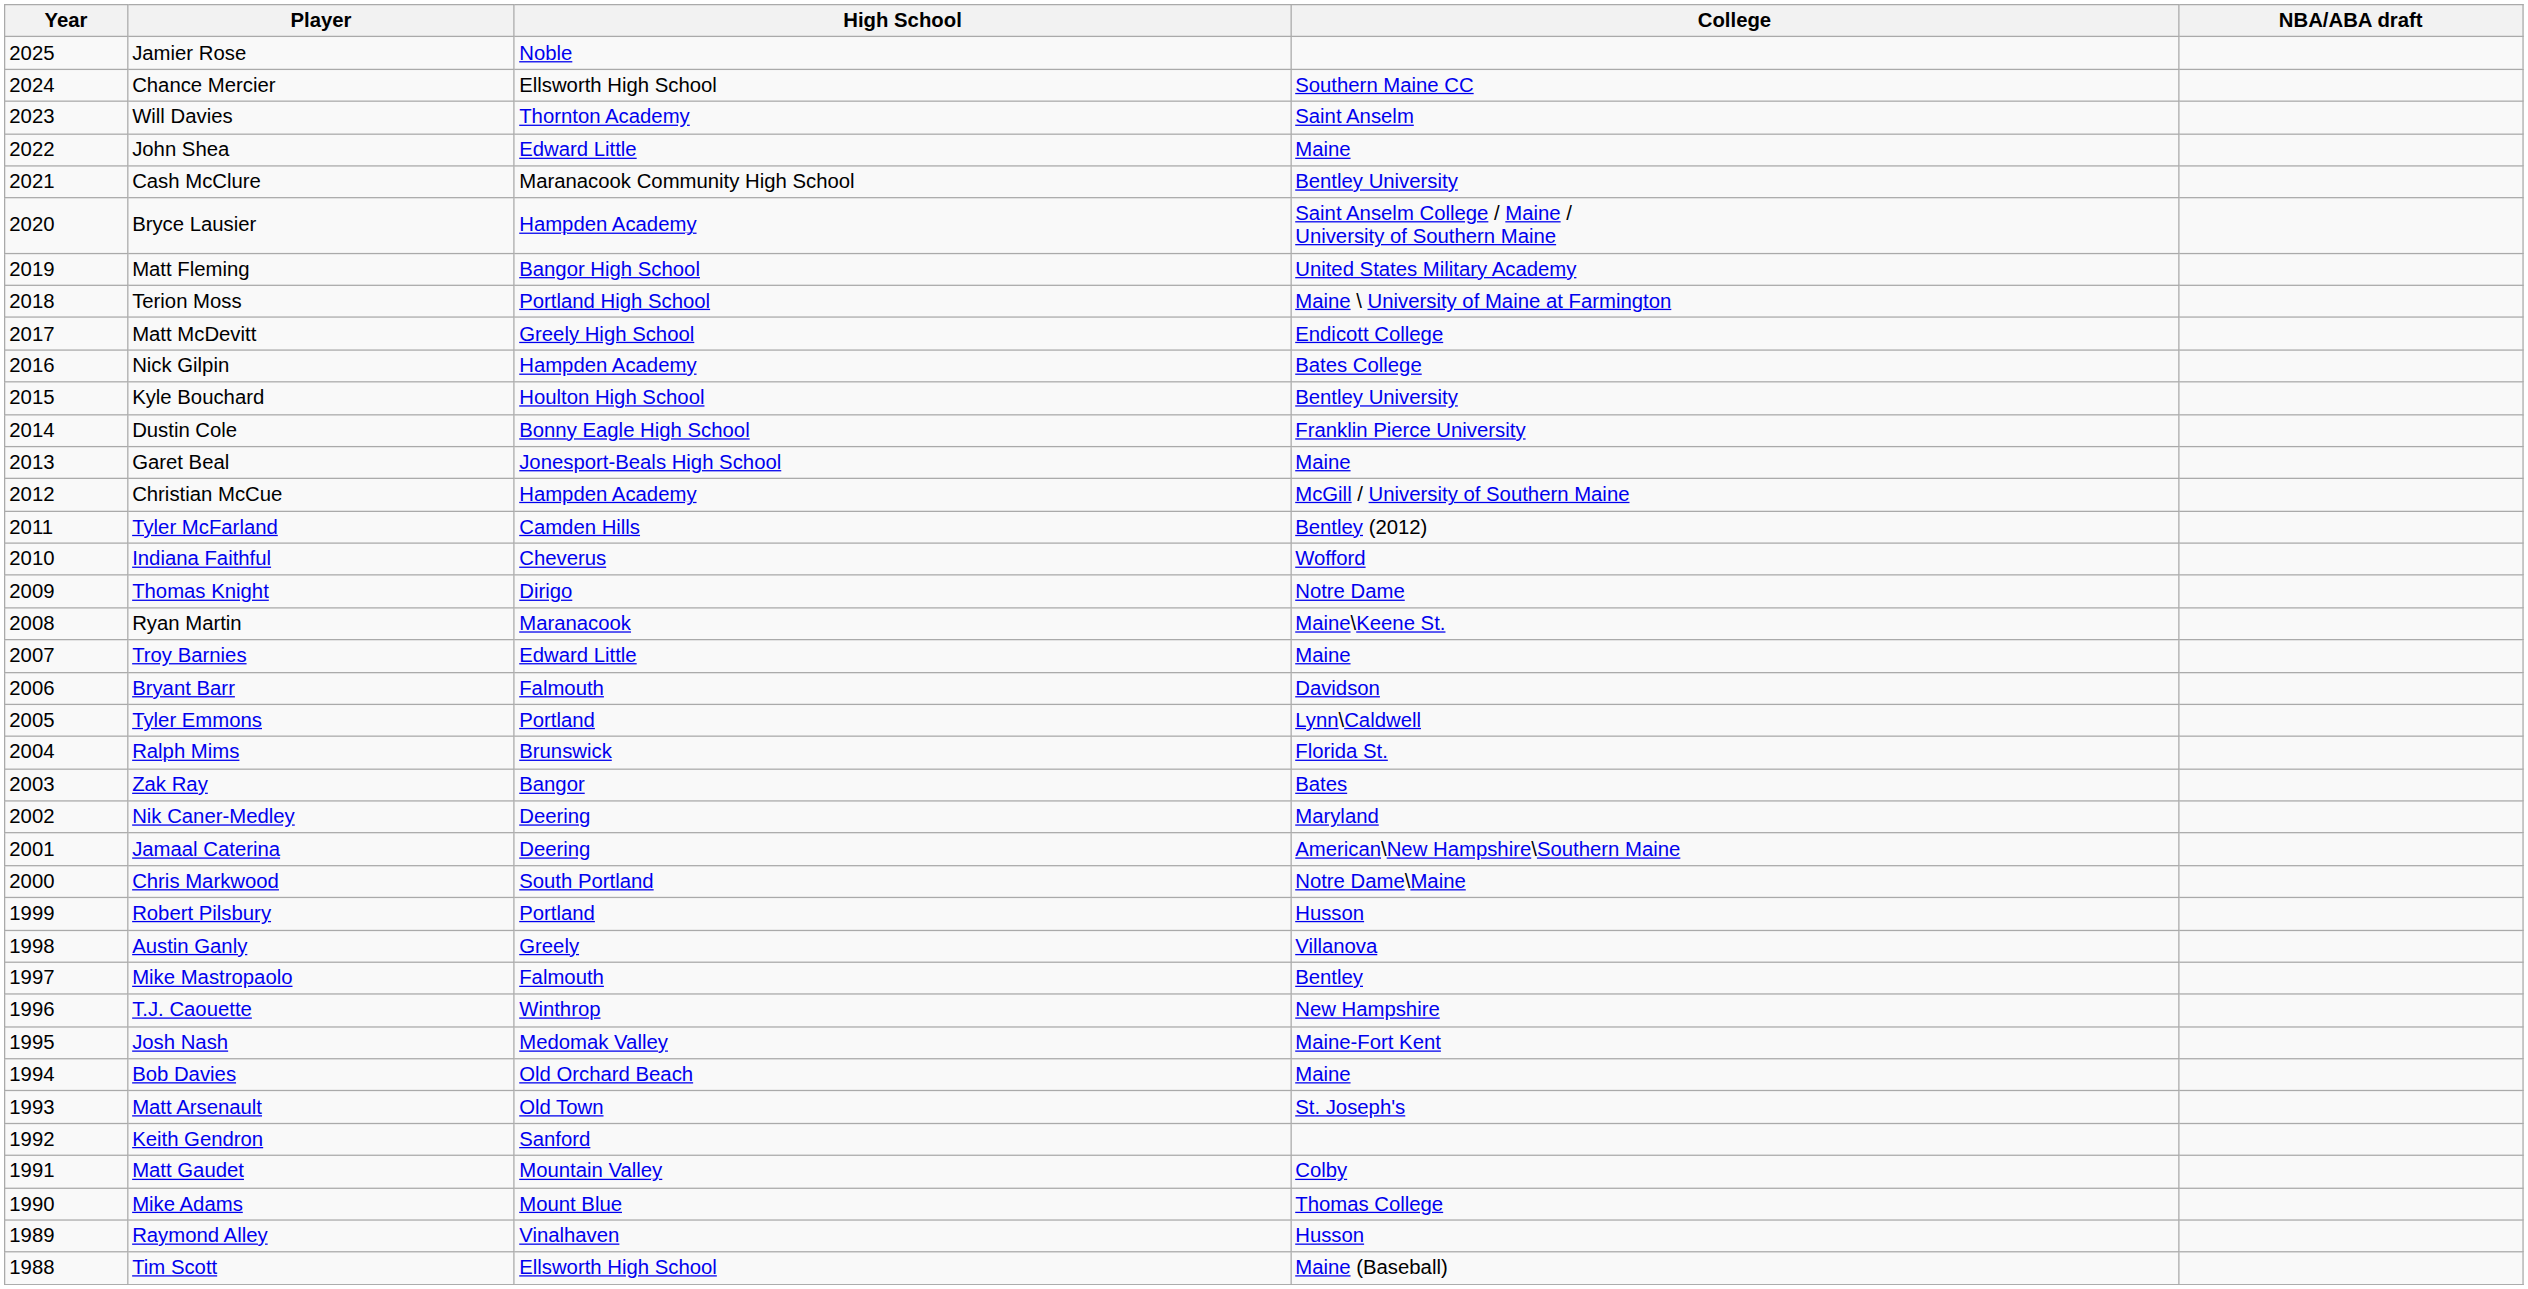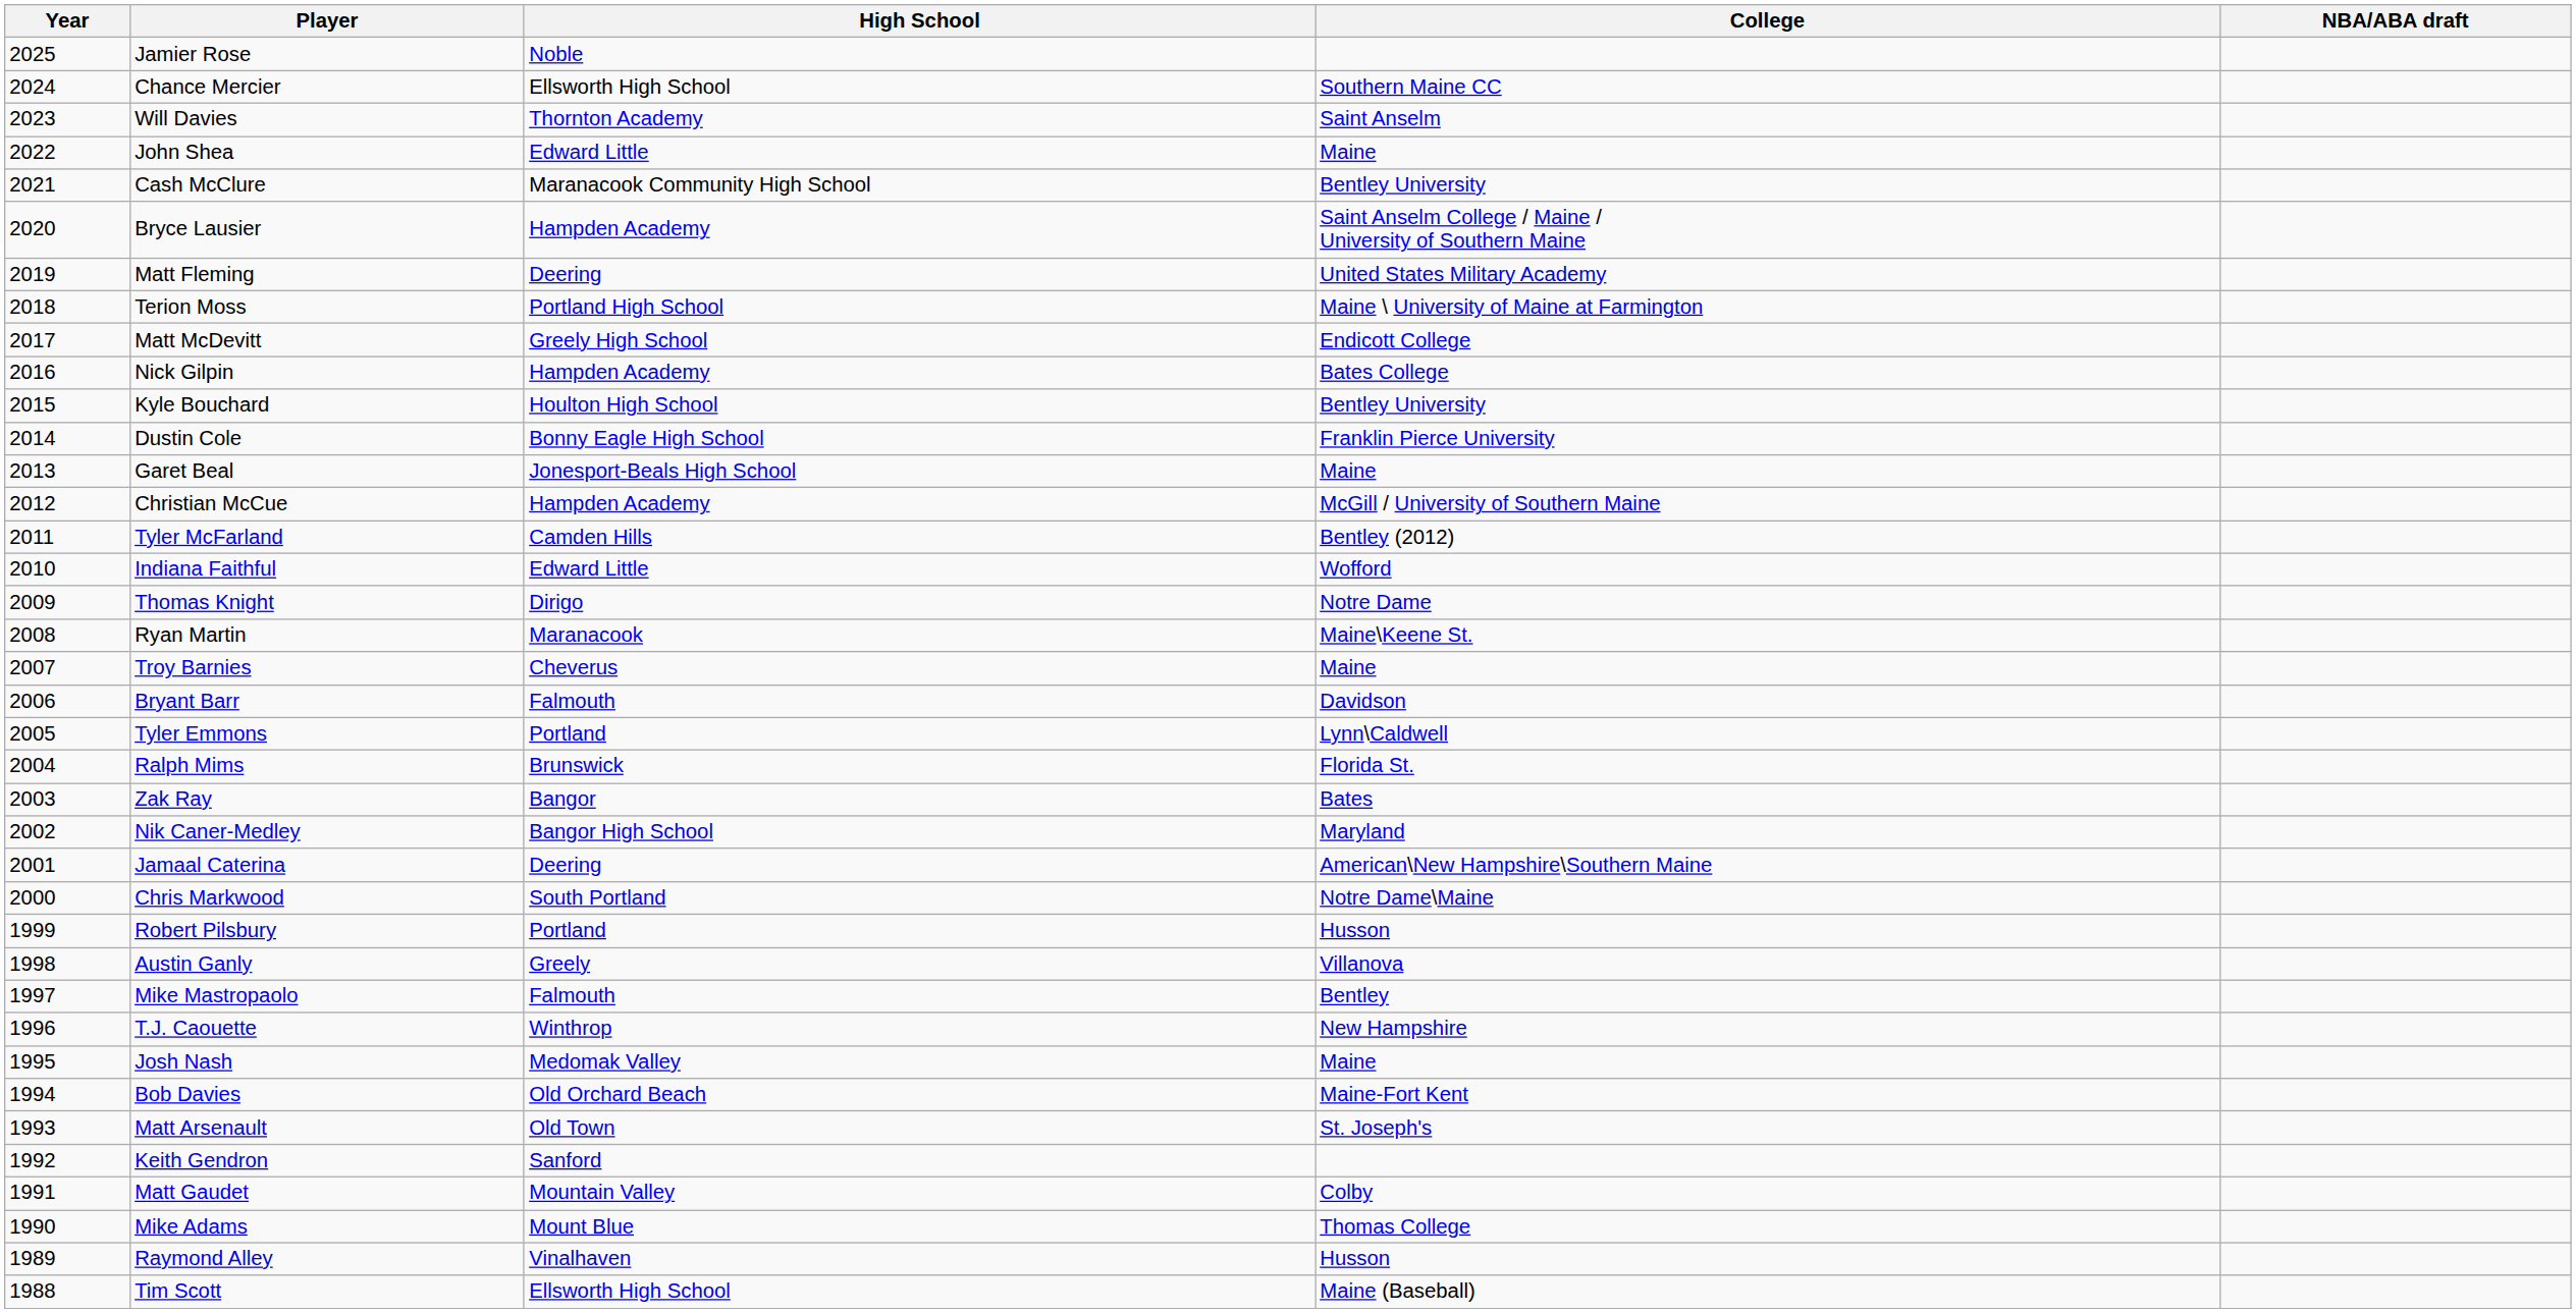Matt Fleming | High School: Bangor High School -> Deering
Indiana Faithful | High School: Cheverus -> Edward Little
Troy Barnies | High School: Edward Little -> Cheverus
Nik Caner-Medley | High School: Deering -> Bangor High School
Josh Nash | College: Maine-Fort Kent -> Maine
Bob Davies | College: Maine -> Maine-Fort Kent
